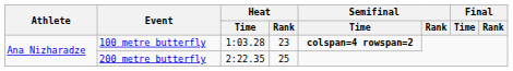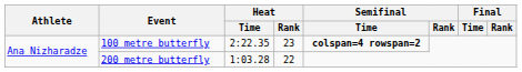100 metre butterfly | Heat / Time: 1:03.28 -> 2:22.35
200 metre butterfly | Heat / Time: 2:22.35 -> 1:03.28
200 metre butterfly | Heat / Rank: 25 -> 22
